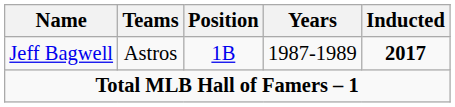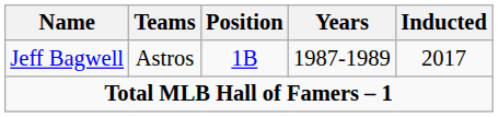Jeff Bagwell | Inducted: bold -> normal
